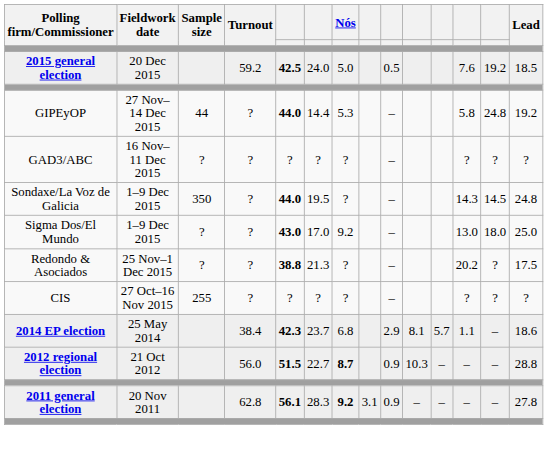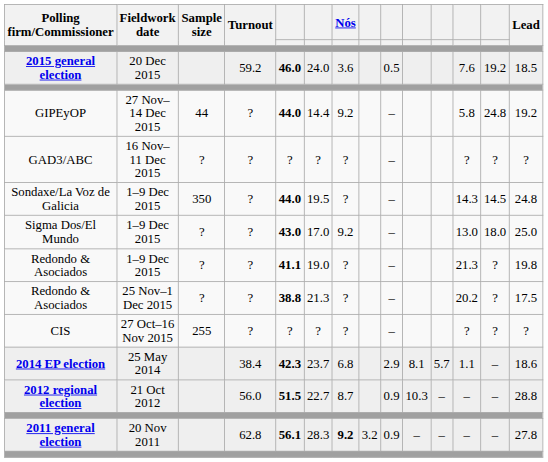2015 general election | column 5: 42.5 -> 46.0
2015 general election | Nós: 5.0 -> 3.6
GIPEyOP | Nós: 5.3 -> 9.2
+ row: Redondo & Asociados | 1–9 Dec 2015 | ? | ? | 41.1 | 19.0 | ? | – | 21.3 | ? | 19.8
2012 regional election | Nós: bold -> normal
2011 general election | column 8: 3.1 -> 3.2
